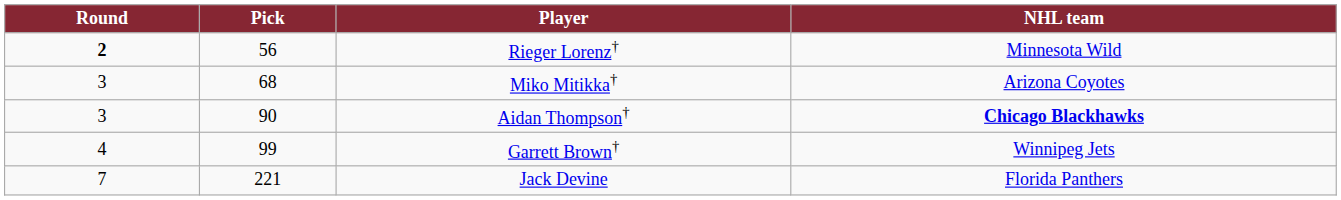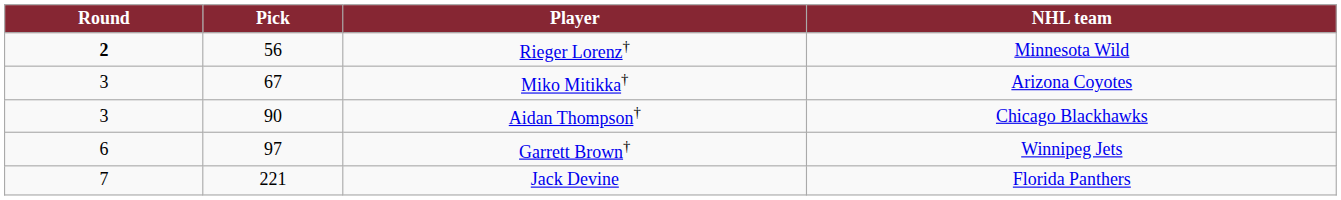Miko Mitikka† | Pick: 68 -> 67
Aidan Thompson† | NHL team: bold -> normal
Garrett Brown† | Round: 4 -> 6
Garrett Brown† | Pick: 99 -> 97
